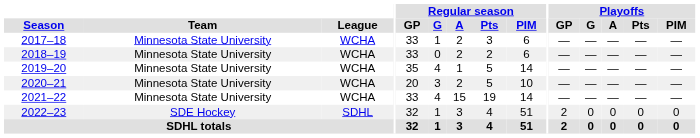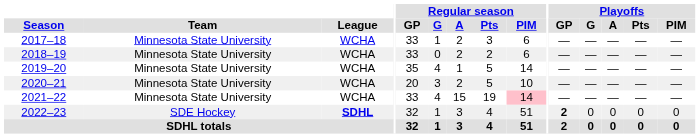2021–22 | Regular season / PIM: no background -> pink background
2022–23 | League: normal -> bold
2022–23 | Playoffs / GP: normal -> bold
